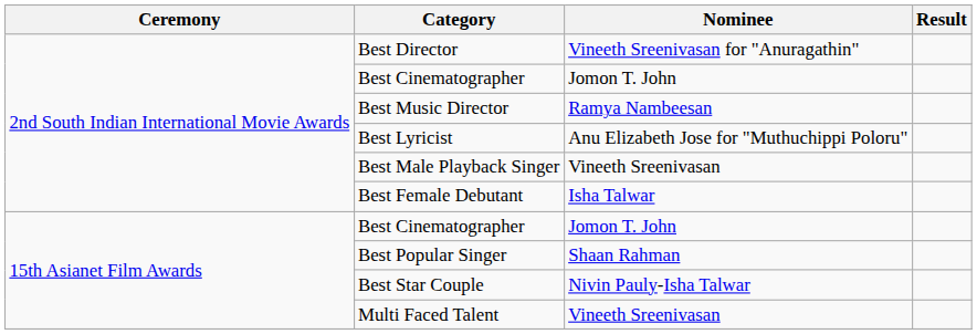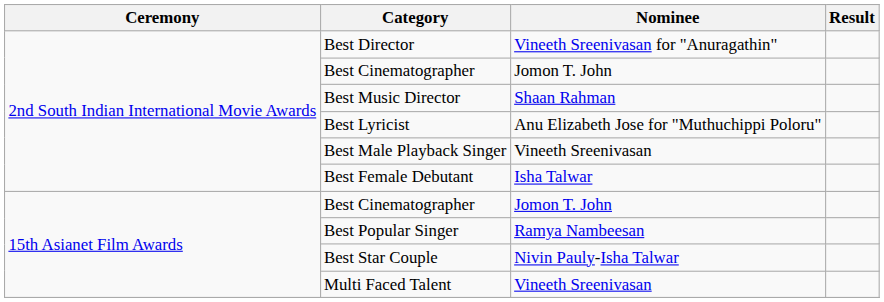Best Music Director | Nominee: Ramya Nambeesan -> Shaan Rahman
Best Popular Singer | Nominee: Shaan Rahman -> Ramya Nambeesan
